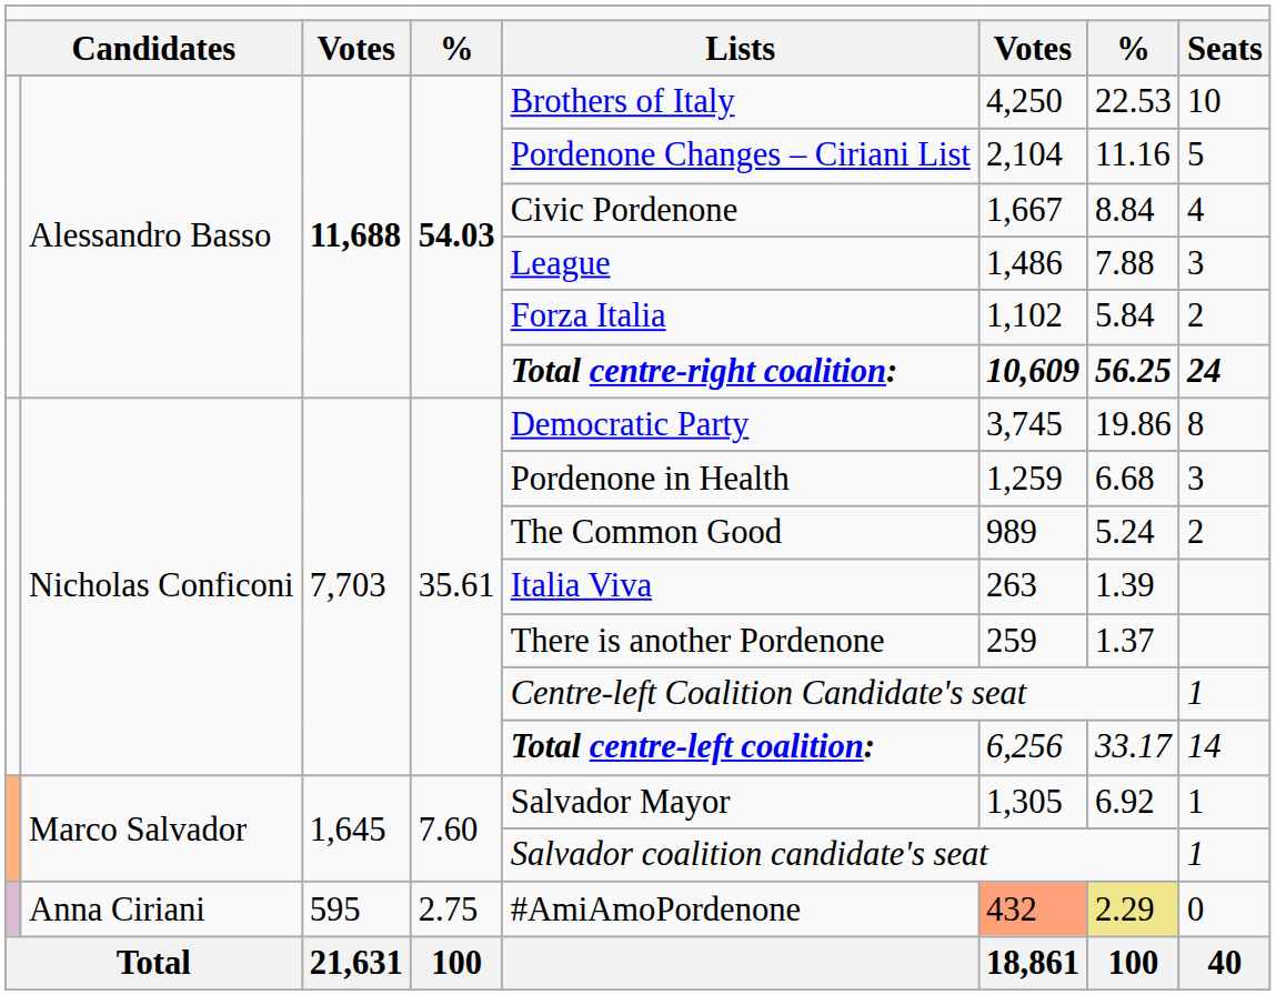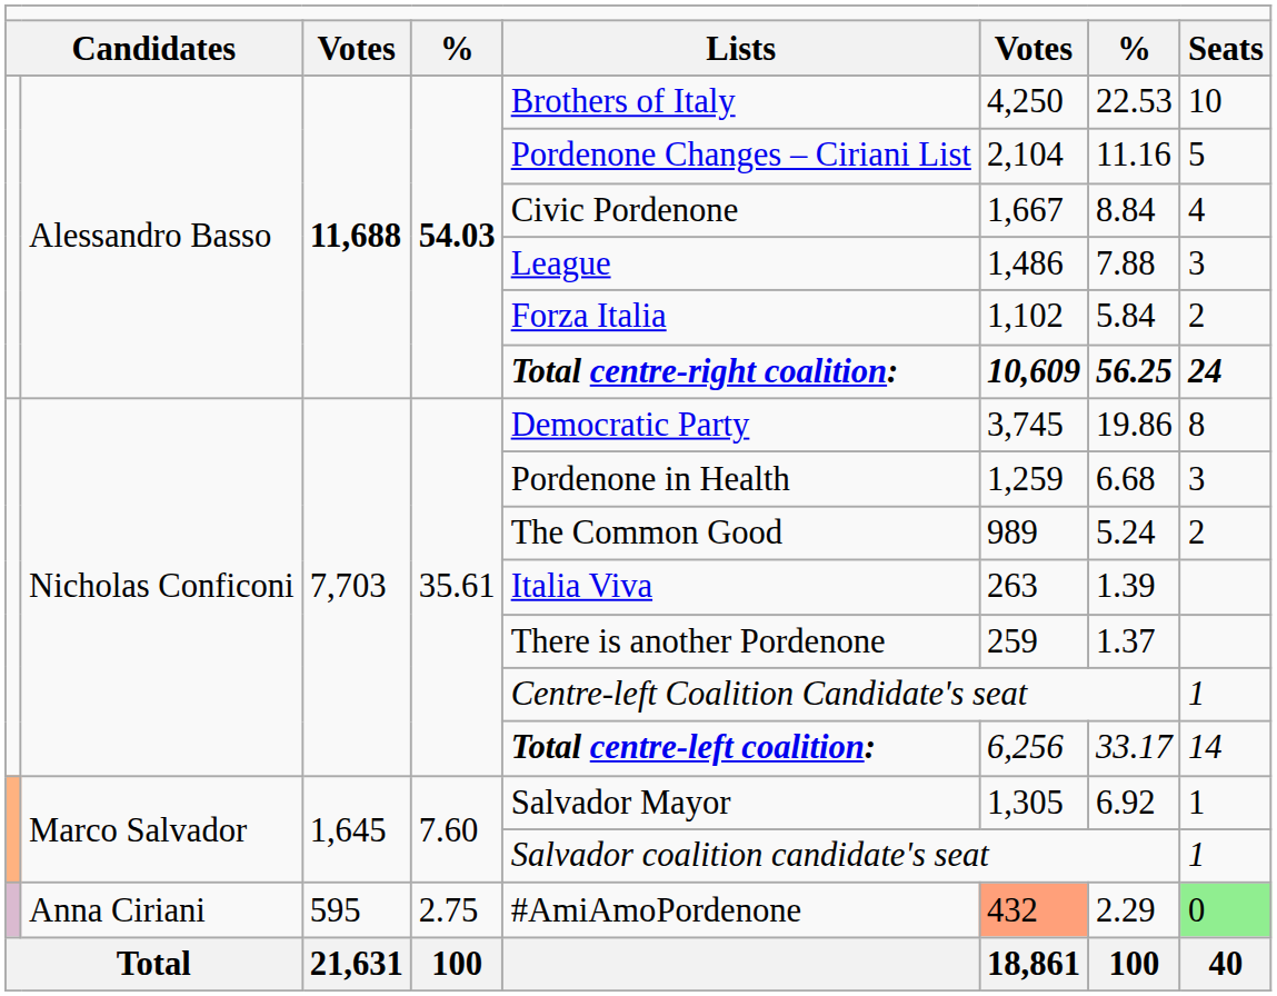Anna Ciriani | column 7: khaki background -> no background
Anna Ciriani | column 8: no background -> lightgreen background
